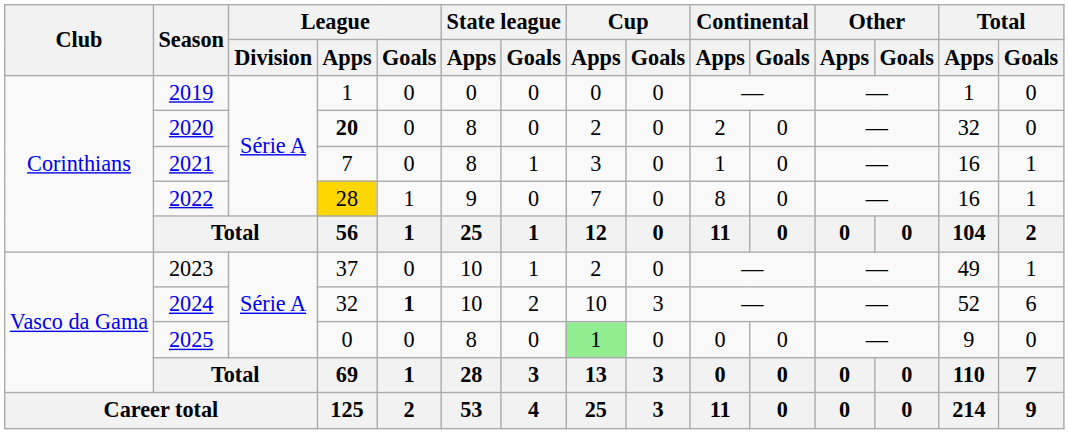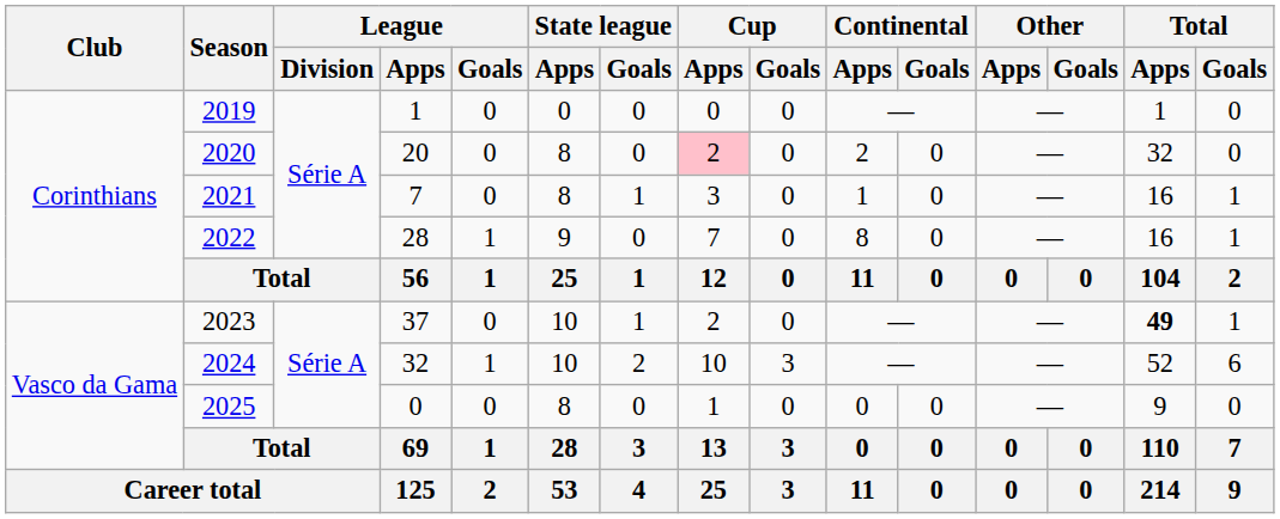2020 | League / Apps: bold -> normal
2020 | Cup / Apps: no background -> pink background
2022 | League / Apps: gold background -> no background
2023 | Total / Apps: normal -> bold
2024 | League / Goals: bold -> normal
2025 | Cup / Apps: lightgreen background -> no background
